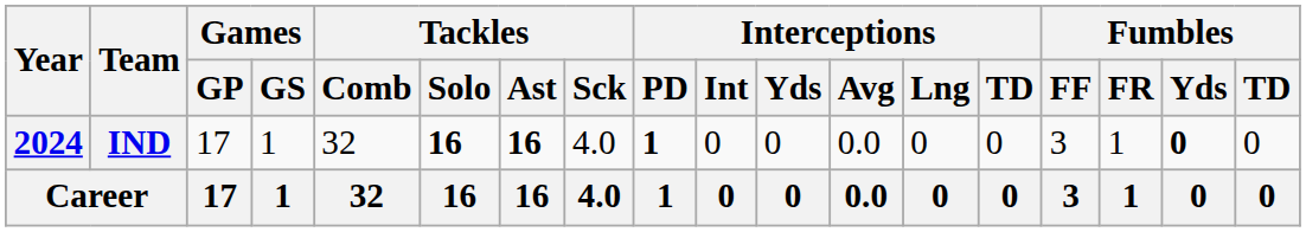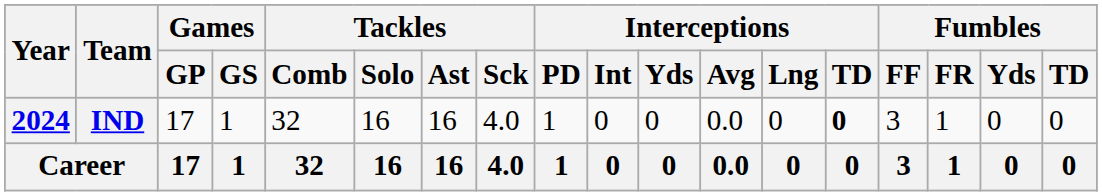IND | Tackles / Solo: bold -> normal
IND | Tackles / Ast: bold -> normal
IND | Interceptions / PD: bold -> normal
IND | Interceptions / TD: normal -> bold
IND | Fumbles / Yds: bold -> normal
